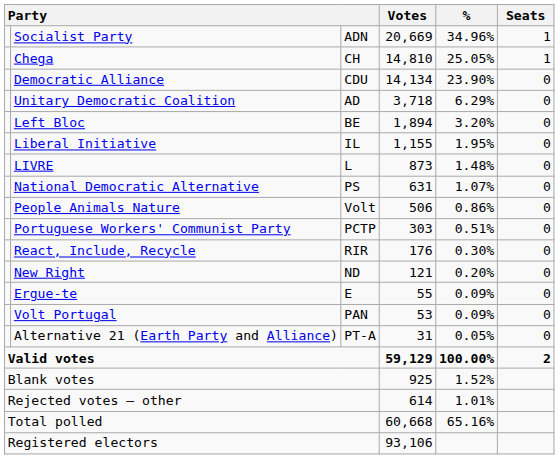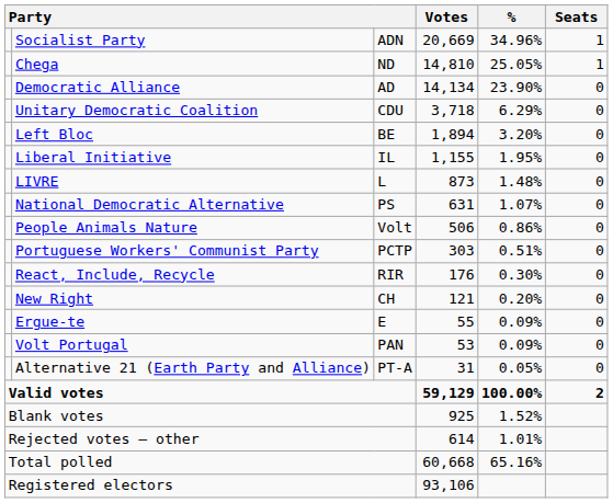Chega | column 3: CH -> ND
Democratic Alliance | column 3: CDU -> AD
Unitary Democratic Coalition | column 3: AD -> CDU
New Right | column 3: ND -> CH
